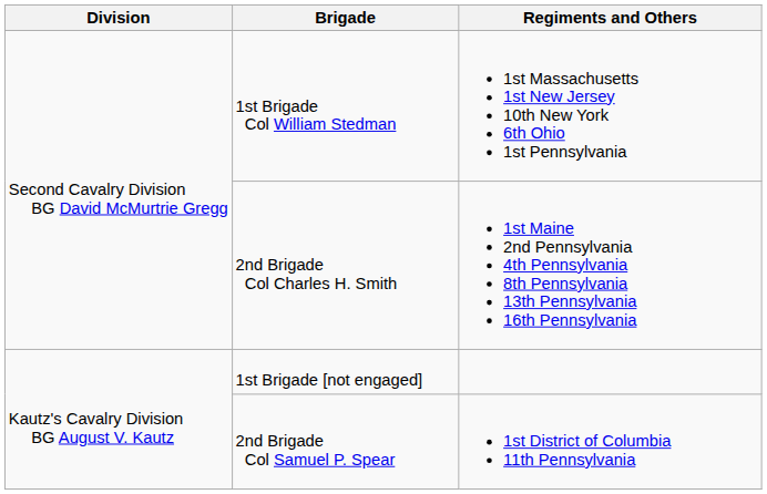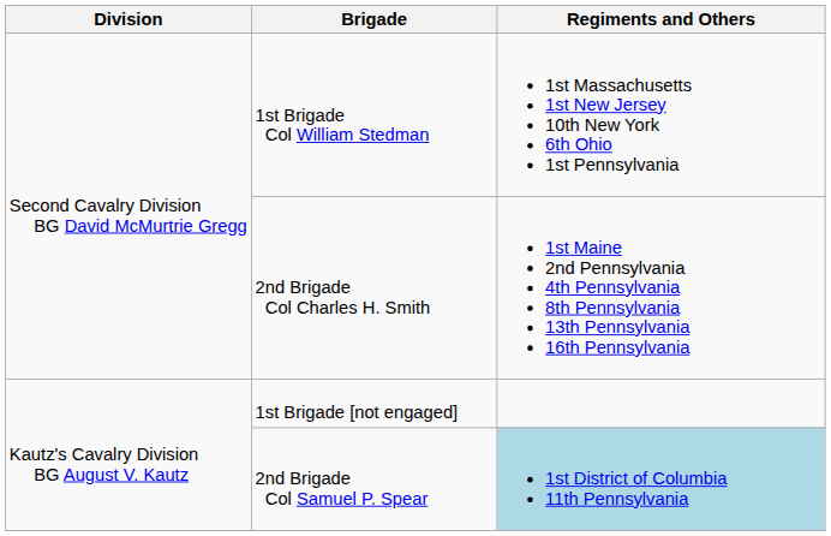2nd Brigade Col Samuel P. Spear | Regiments and Others: no background -> lightblue background
